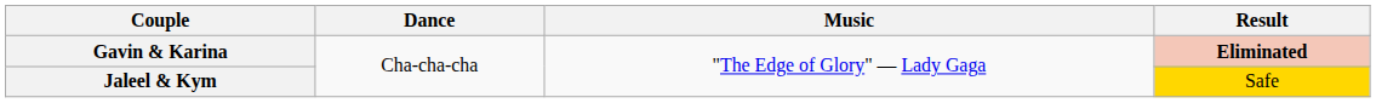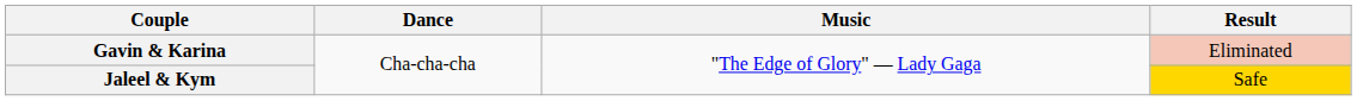Gavin & Karina | Result: bold -> normal
